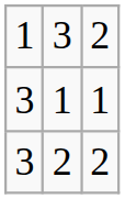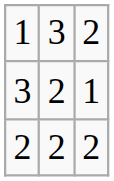row 2 | column 2: 1 -> 2
row 3 | column 1: 3 -> 2
